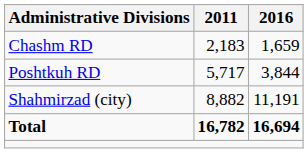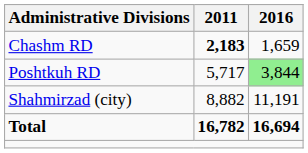Chashm RD | 2011: normal -> bold
Poshtkuh RD | 2016: no background -> lightgreen background
